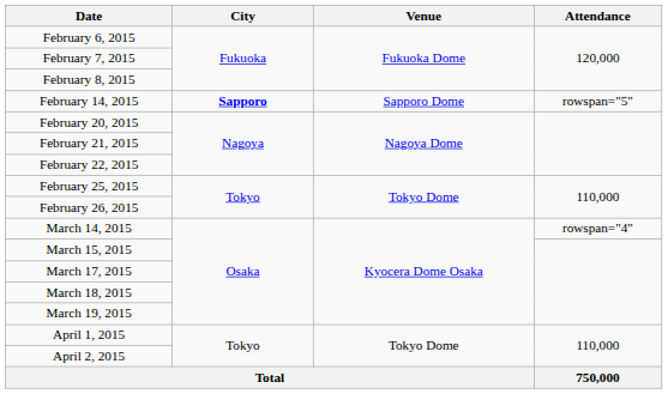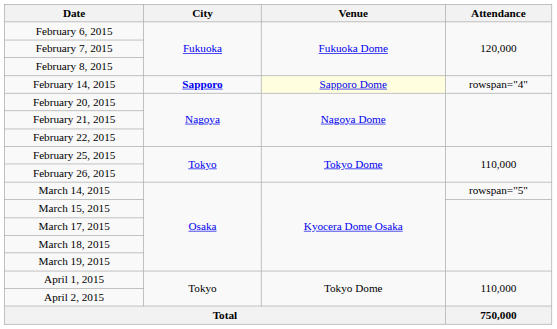February 14, 2015 | Venue: no background -> lightyellow background
February 14, 2015 | Attendance: rowspan="5" -> rowspan="4"
March 14, 2015 | Attendance: rowspan="4" -> rowspan="5"
